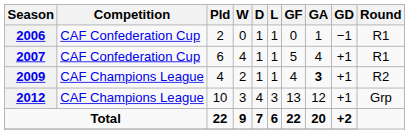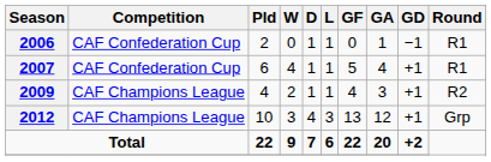2009 | GA: bold -> normal
